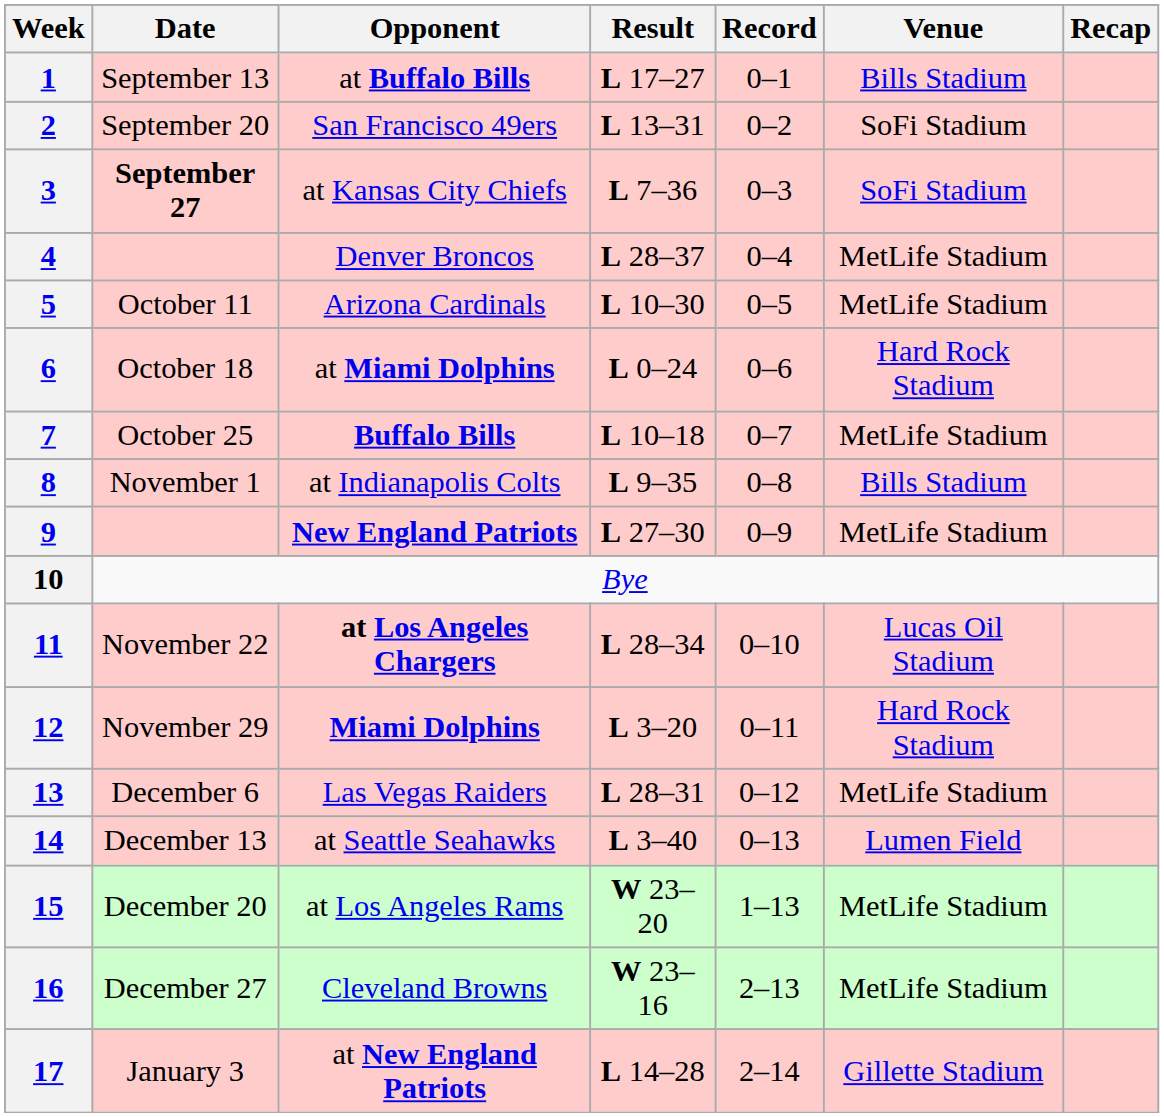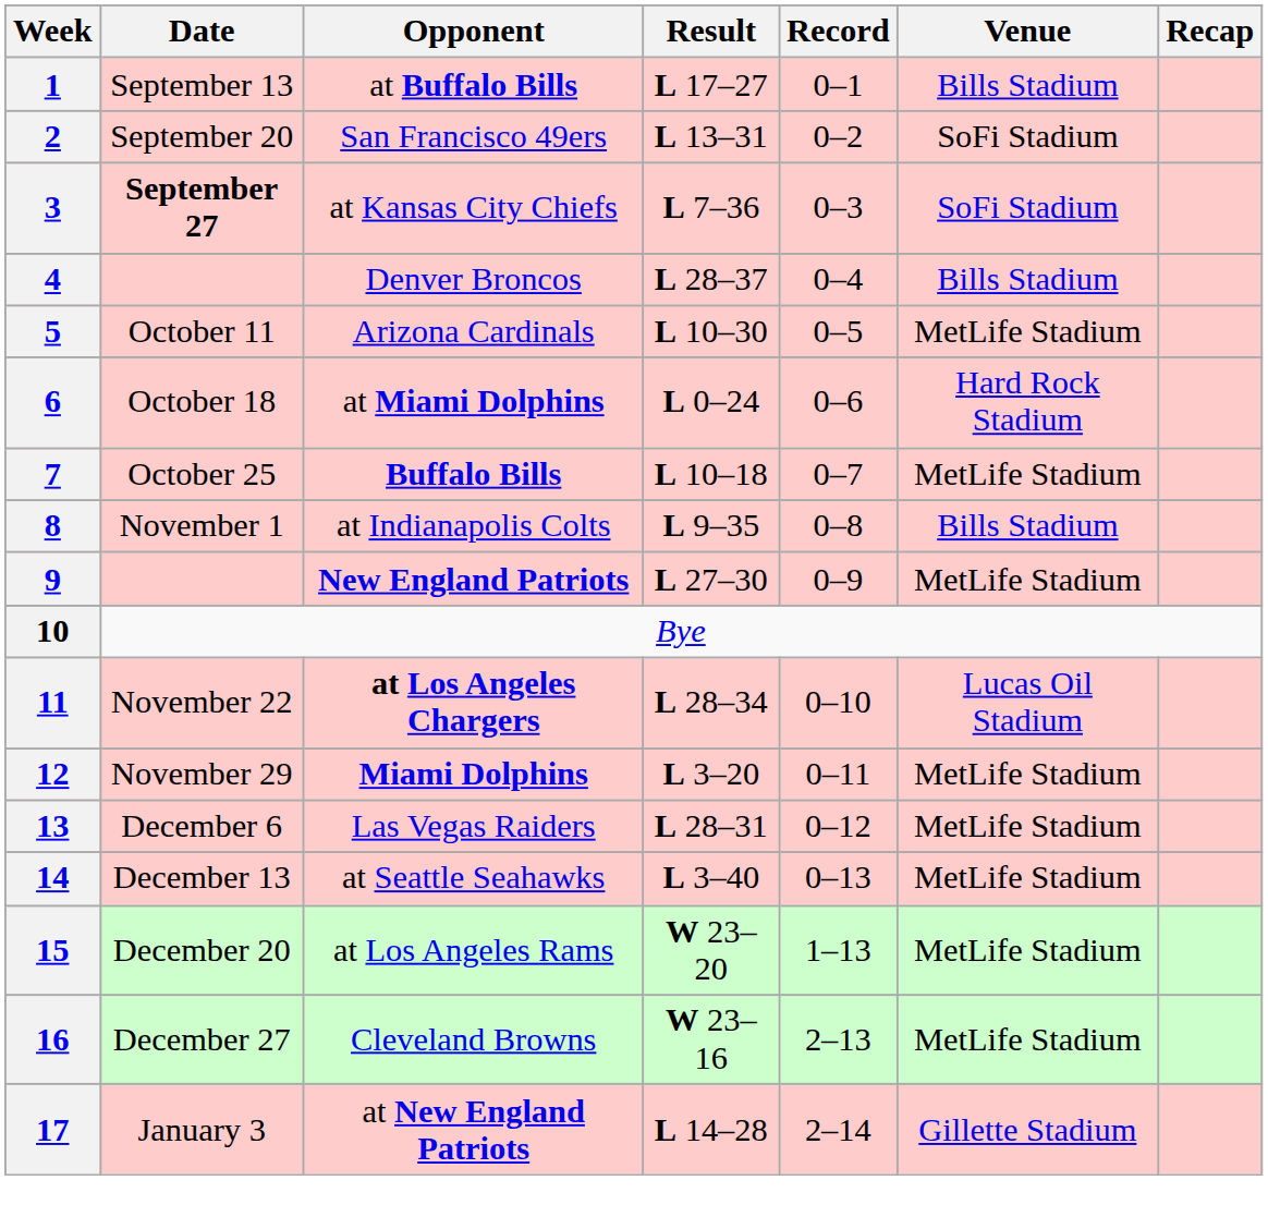4 | Venue: MetLife Stadium -> Bills Stadium
12 | Venue: Hard Rock Stadium -> MetLife Stadium
14 | Venue: Lumen Field -> MetLife Stadium
